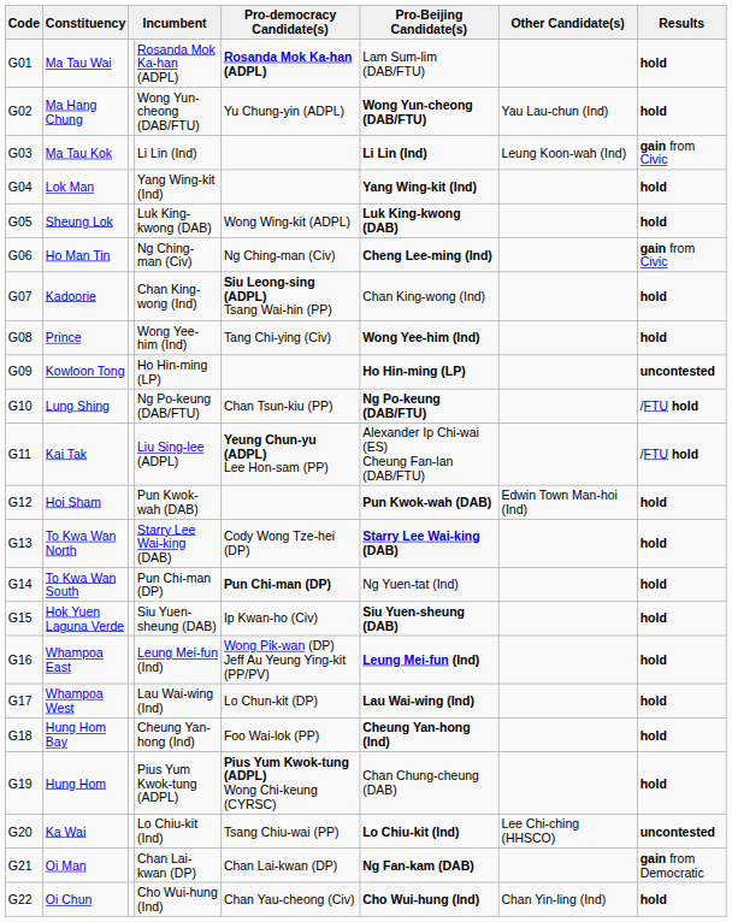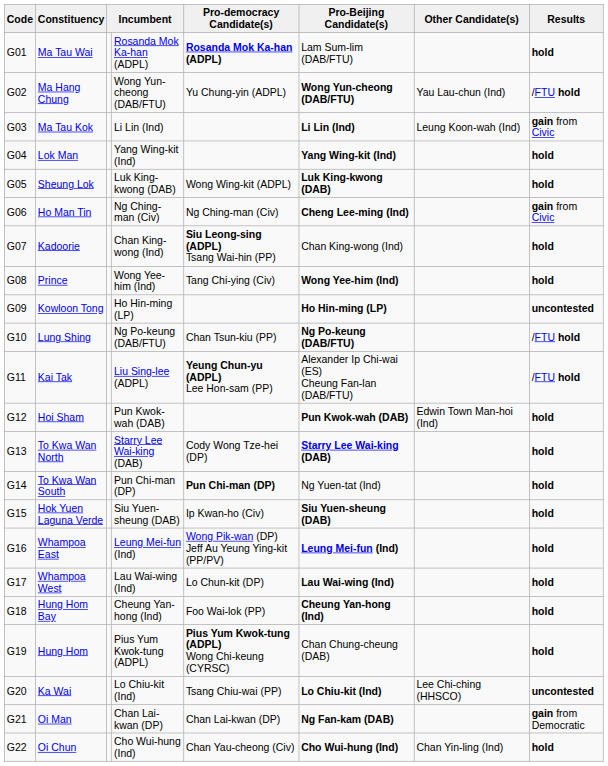Ma Hang Chung | column 8: hold -> /FTU hold
